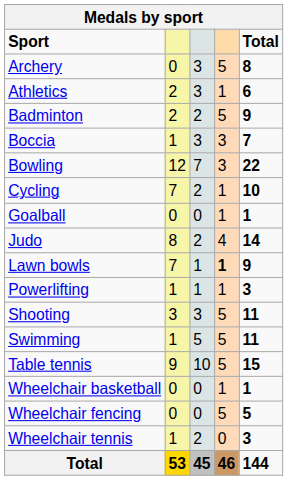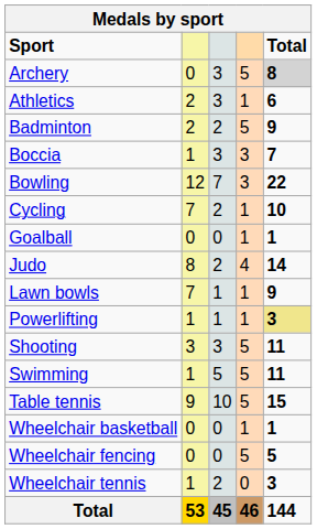Archery | Total: no background -> lightgrey background
Lawn bowls | column 4: bold -> normal
Powerlifting | Total: no background -> khaki background
